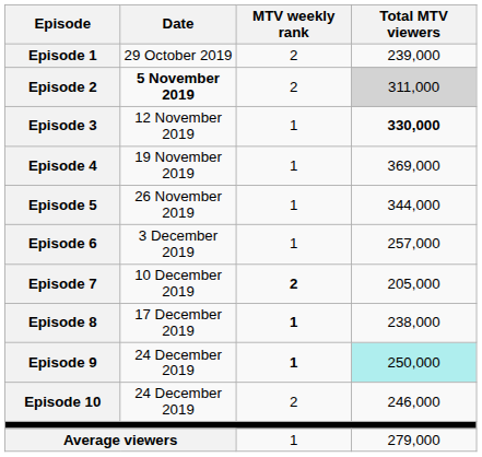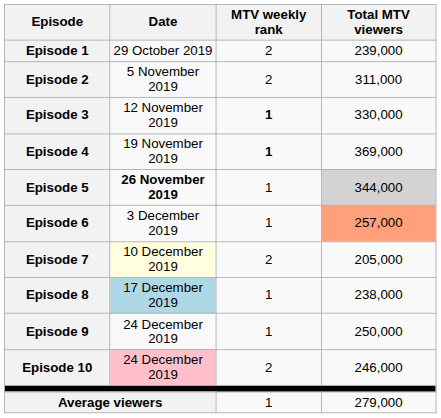Episode 2 | Date: bold -> normal
Episode 2 | Total MTV viewers: lightgrey background -> no background
Episode 3 | MTV weekly rank: normal -> bold
Episode 3 | Total MTV viewers: bold -> normal
Episode 4 | MTV weekly rank: normal -> bold
Episode 5 | Date: normal -> bold
Episode 5 | Total MTV viewers: no background -> lightgrey background
Episode 6 | Total MTV viewers: no background -> lightsalmon background
Episode 7 | Date: no background -> lightyellow background
Episode 7 | MTV weekly rank: bold -> normal
Episode 8 | Date: no background -> lightblue background
Episode 8 | MTV weekly rank: bold -> normal
Episode 9 | MTV weekly rank: bold -> normal
Episode 9 | Total MTV viewers: paleturquoise background -> no background
Episode 10 | Date: no background -> pink background
